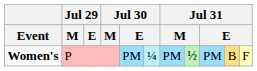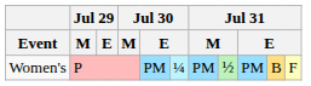Women's | Event: bold -> normal
